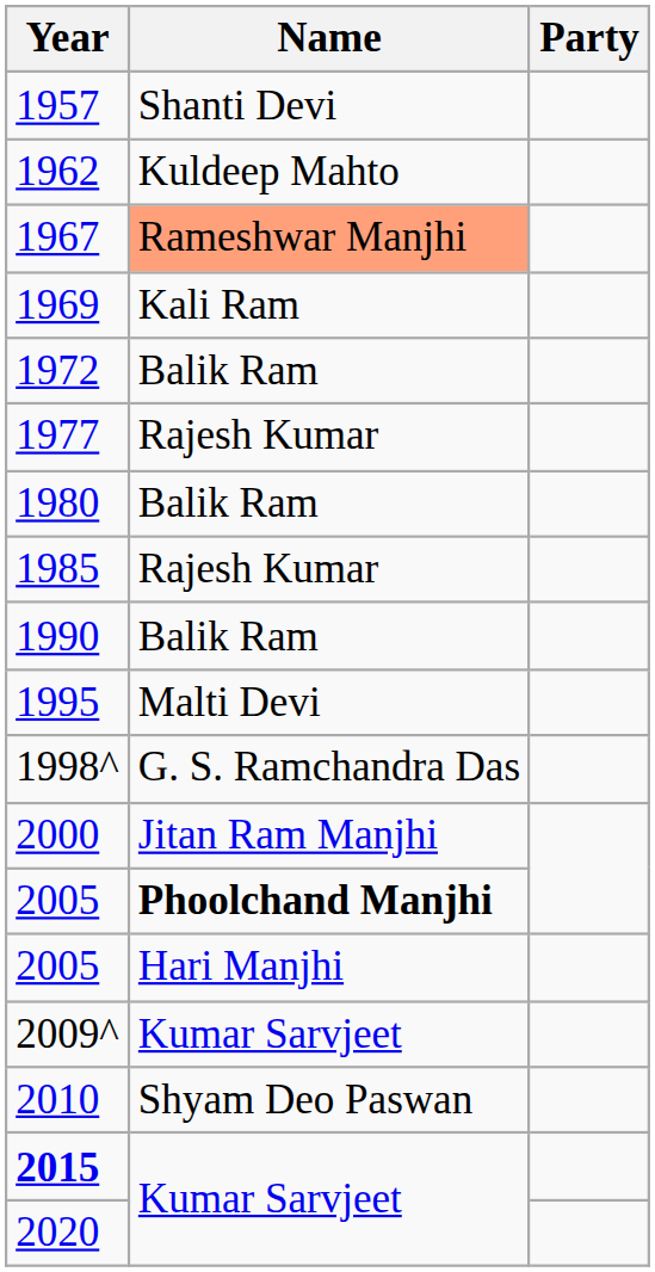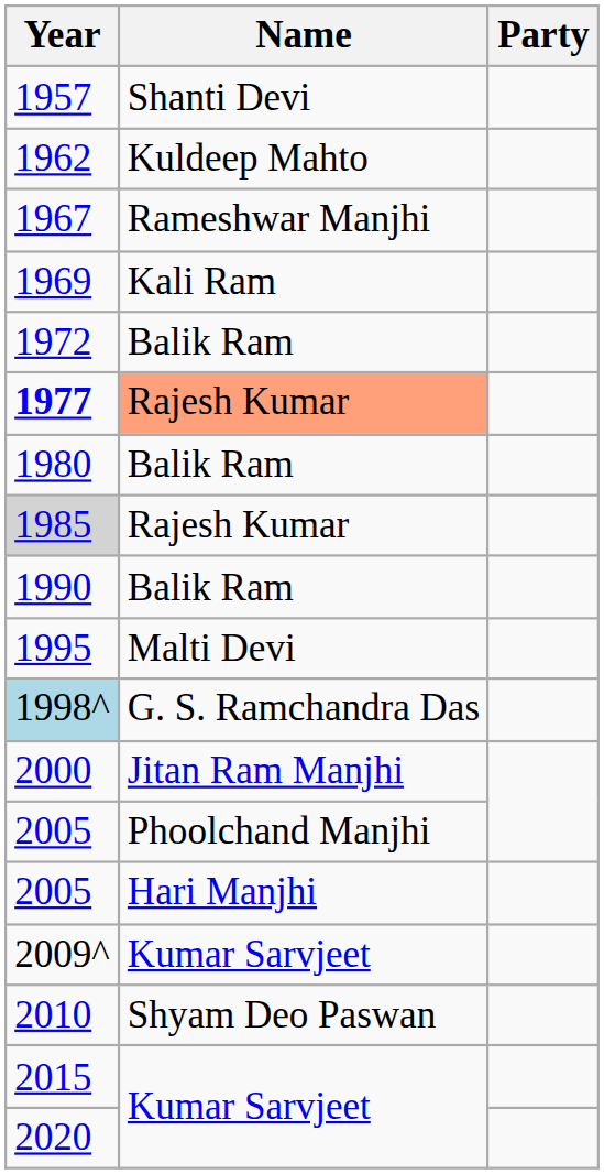1967 | Name: lightsalmon background -> no background
1977 | Year: normal -> bold
1977 | Name: no background -> lightsalmon background
1985 | Year: no background -> lightgrey background
1998^ | Year: no background -> lightblue background
2005 / Phoolchand Manjhi | Name: bold -> normal
2015 | Year: bold -> normal
